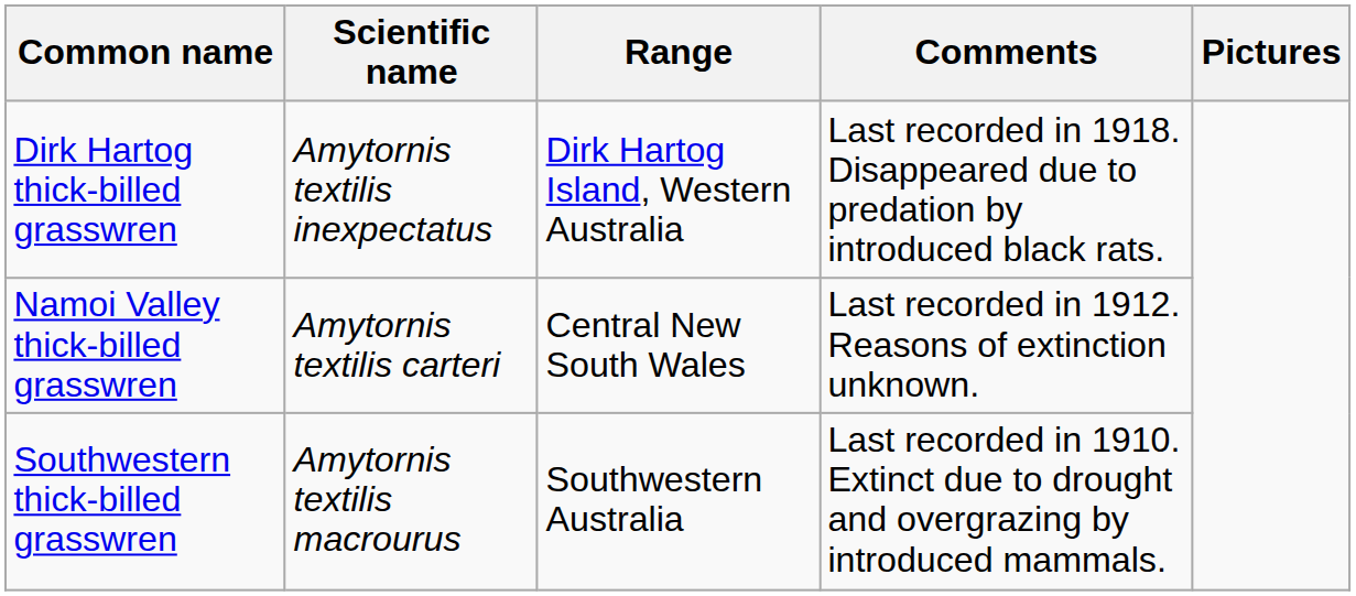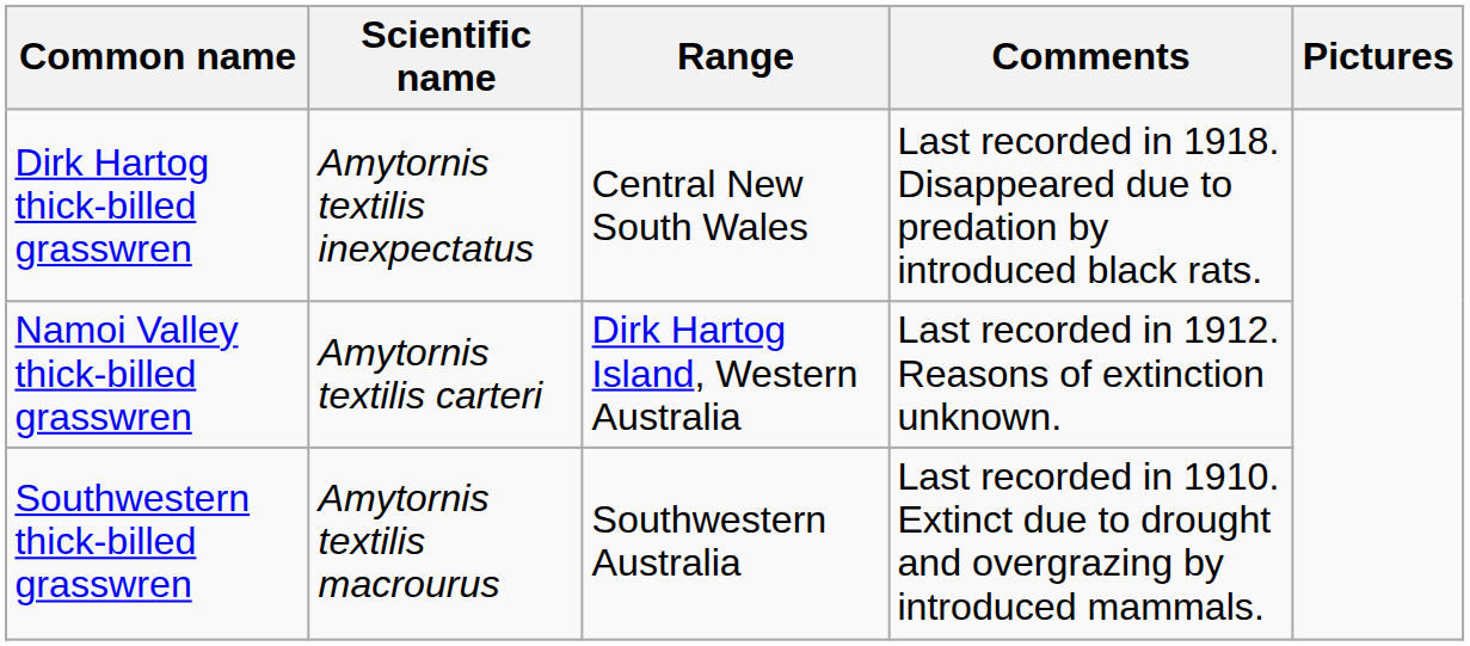Dirk Hartog thick-billed grasswren | Range: Dirk Hartog Island, Western Australia -> Central New South Wales
Namoi Valley thick-billed grasswren | Range: Central New South Wales -> Dirk Hartog Island, Western Australia
